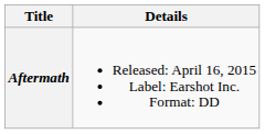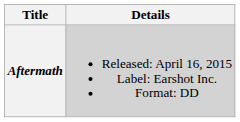Aftermath | Details: no background -> lightgrey background
